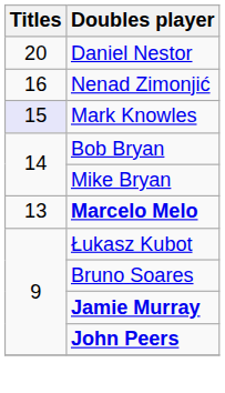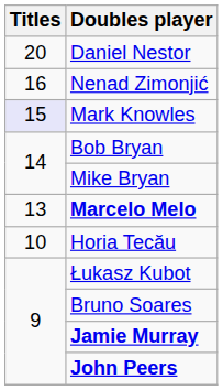+ row: 10 | Horia Tecău
